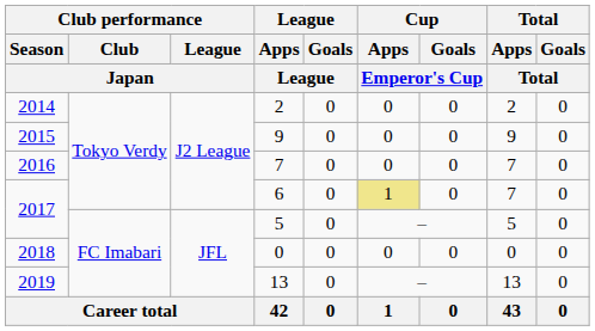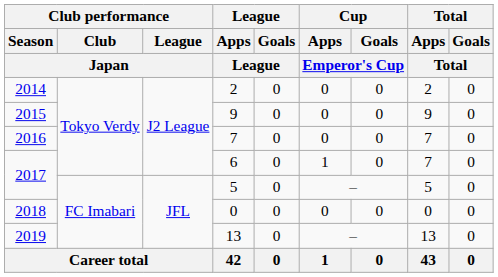6 | Cup / Apps / Emperor's Cup: khaki background -> no background
